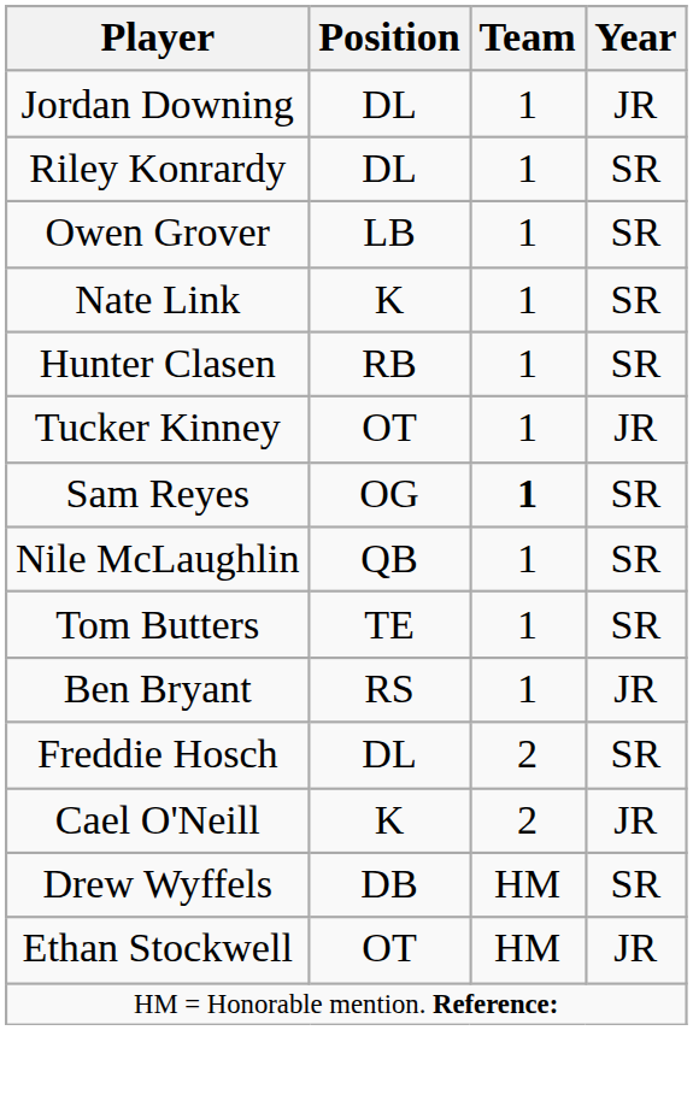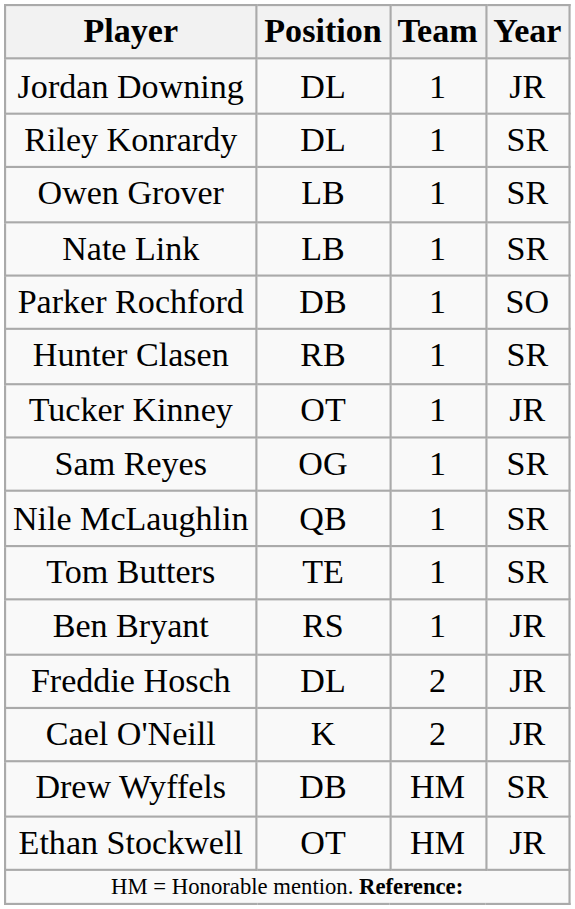Nate Link | Position: K -> LB
+ row: Parker Rochford | DB | 1 | SO
Sam Reyes | Team: bold -> normal
Freddie Hosch | Year: SR -> JR
